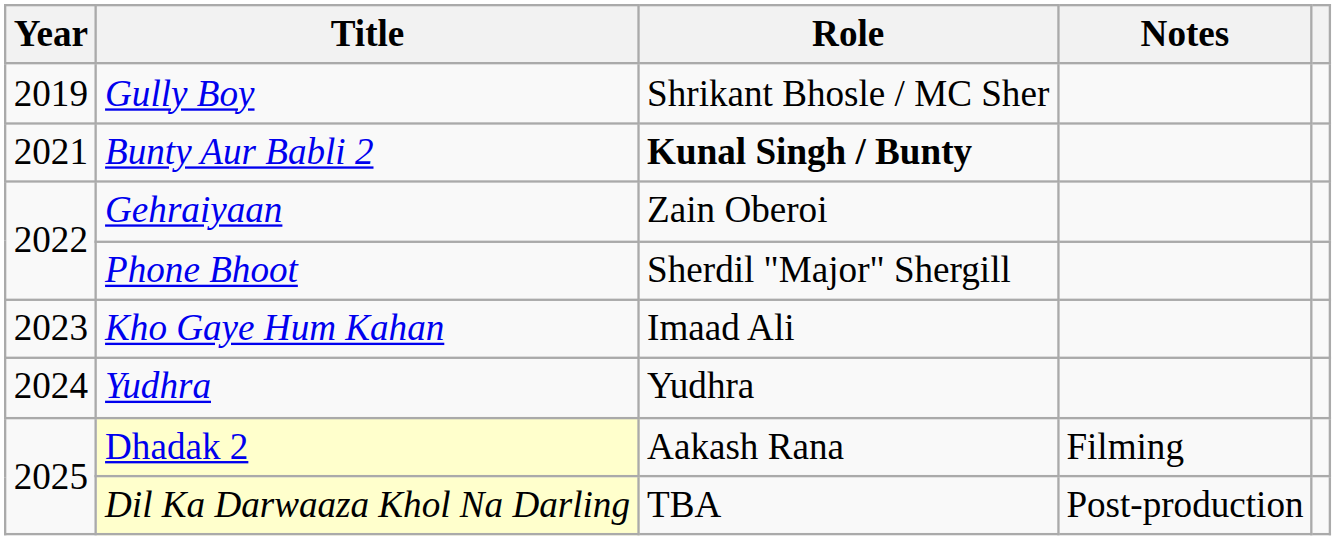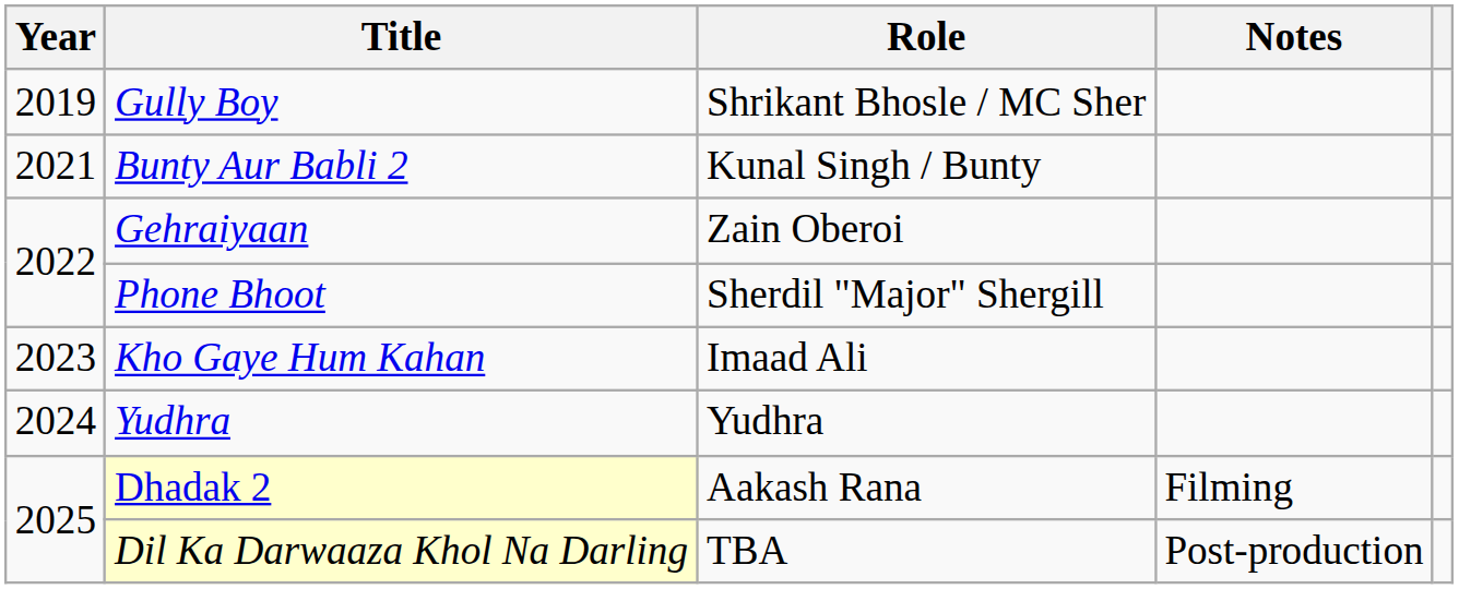Bunty Aur Babli 2 | Role: bold -> normal
